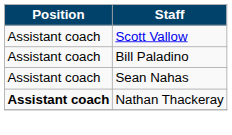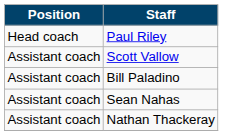+ row: Head coach | Paul Riley
Nathan Thackeray | Position: bold -> normal
